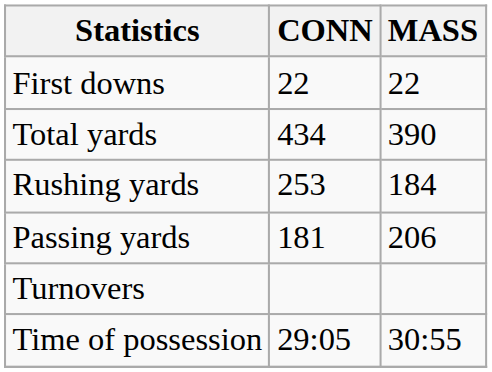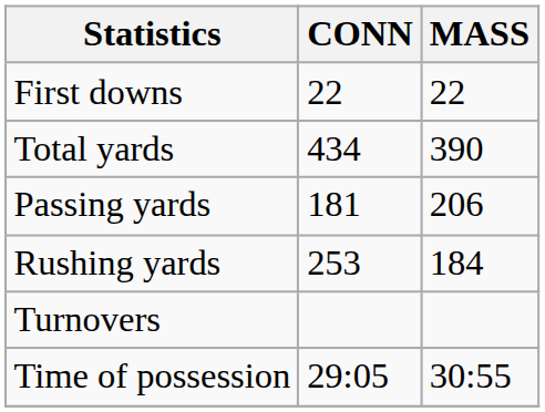rows swapped: Rushing yards <-> Passing yards
